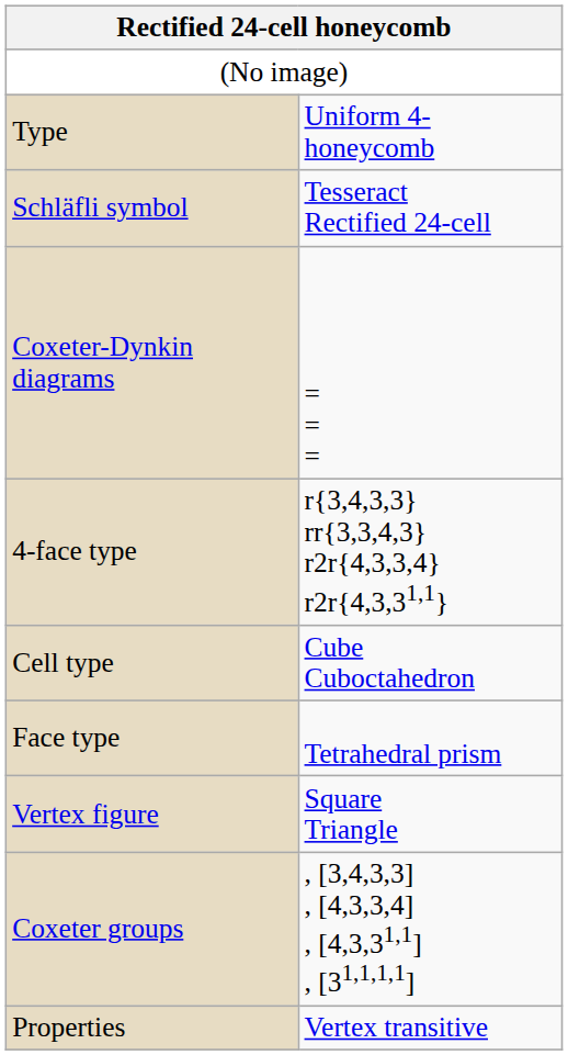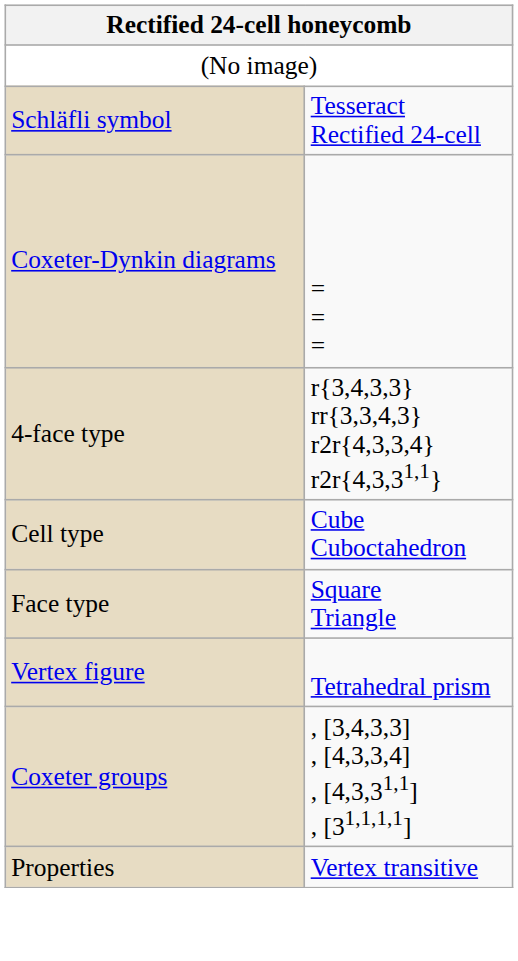- row: Type | Uniform 4-honeycomb
Face type | column 2: Tetrahedral prism -> Square Triangle
Vertex figure | column 2: Square Triangle -> Tetrahedral prism
